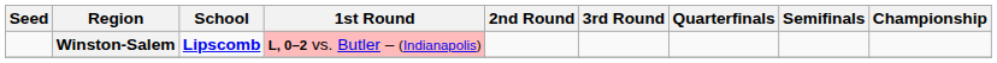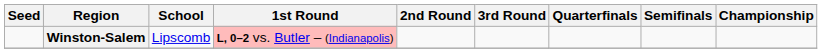Winston-Salem | School: bold -> normal
